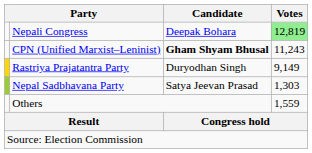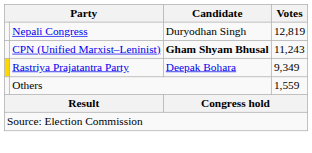Nepali Congress | Candidate: Deepak Bohara -> Duryodhan Singh
Nepali Congress | Votes: lightgreen background -> no background
Rastriya Prajatantra Party | Candidate: Duryodhan Singh -> Deepak Bohara
Rastriya Prajatantra Party | Votes: 9,149 -> 9,349
- row: Nepal Sadbhavana Party | Satya Jeevan Prasad | 1,303
